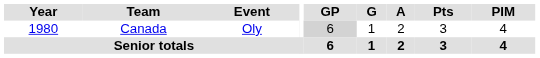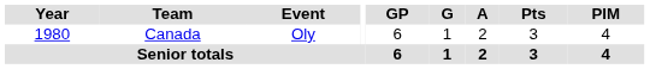Canada | GP: lightgrey background -> no background
